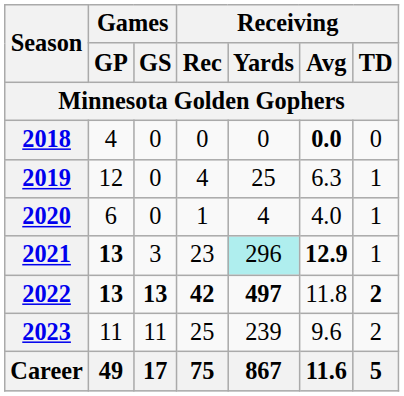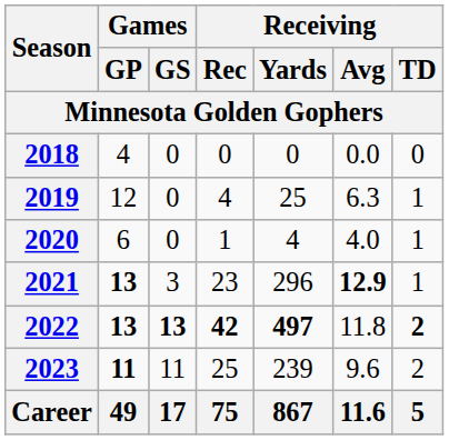2018 | Receiving / Avg: bold -> normal
2021 | Receiving / Yards: paleturquoise background -> no background
2023 | Games / GP: normal -> bold
